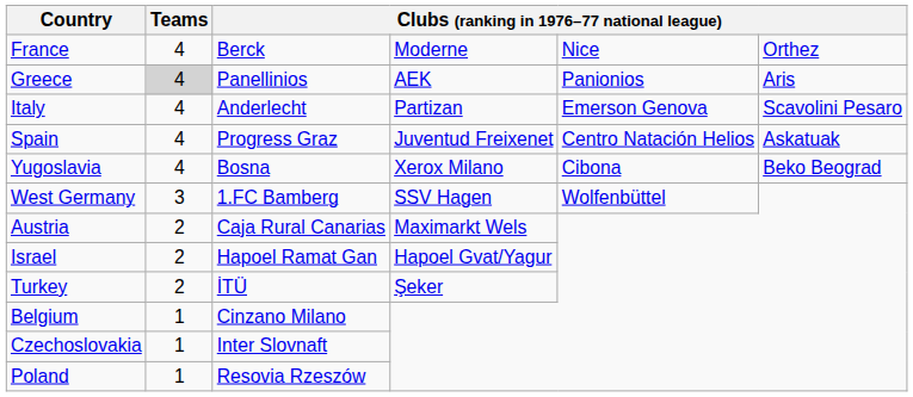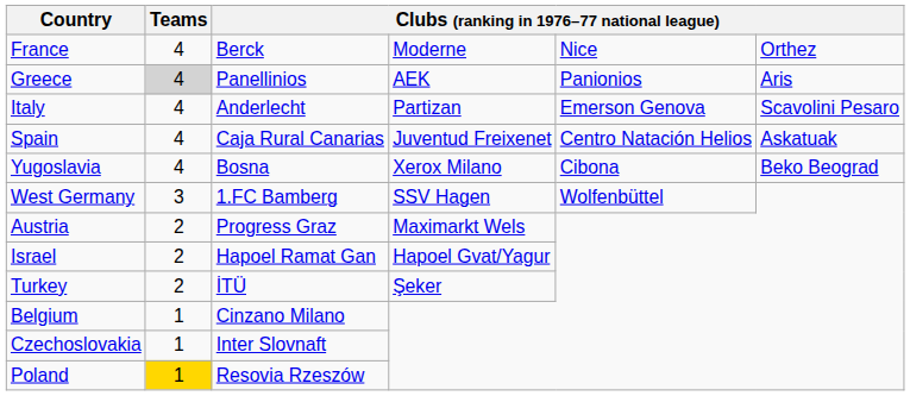Spain | column 3: Progress Graz -> Caja Rural Canarias
Austria | column 3: Caja Rural Canarias -> Progress Graz
Poland | Teams: no background -> gold background
